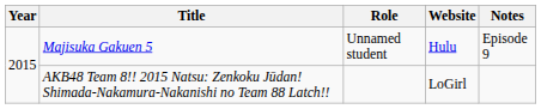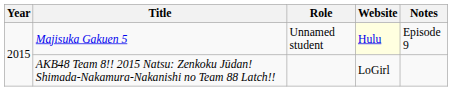Majisuka Gakuen 5 | Website: no background -> lightyellow background
